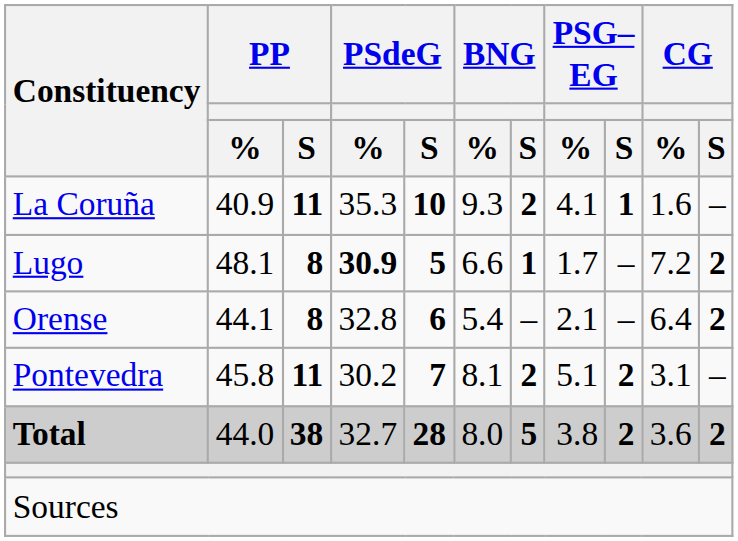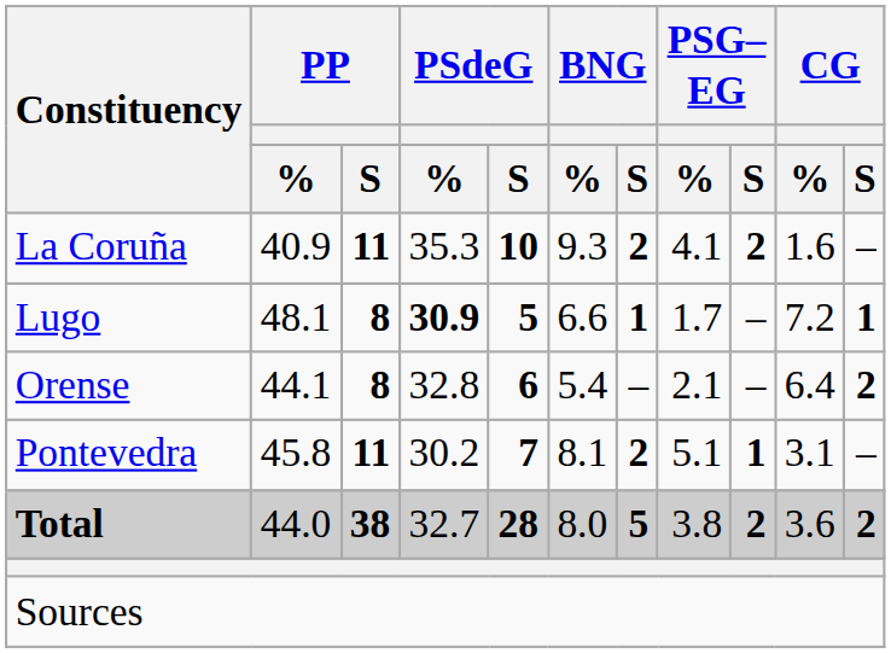La Coruña | PSG–EG / S: 1 -> 2
Lugo | CG / S: 2 -> 1
Pontevedra | PSG–EG / S: 2 -> 1
